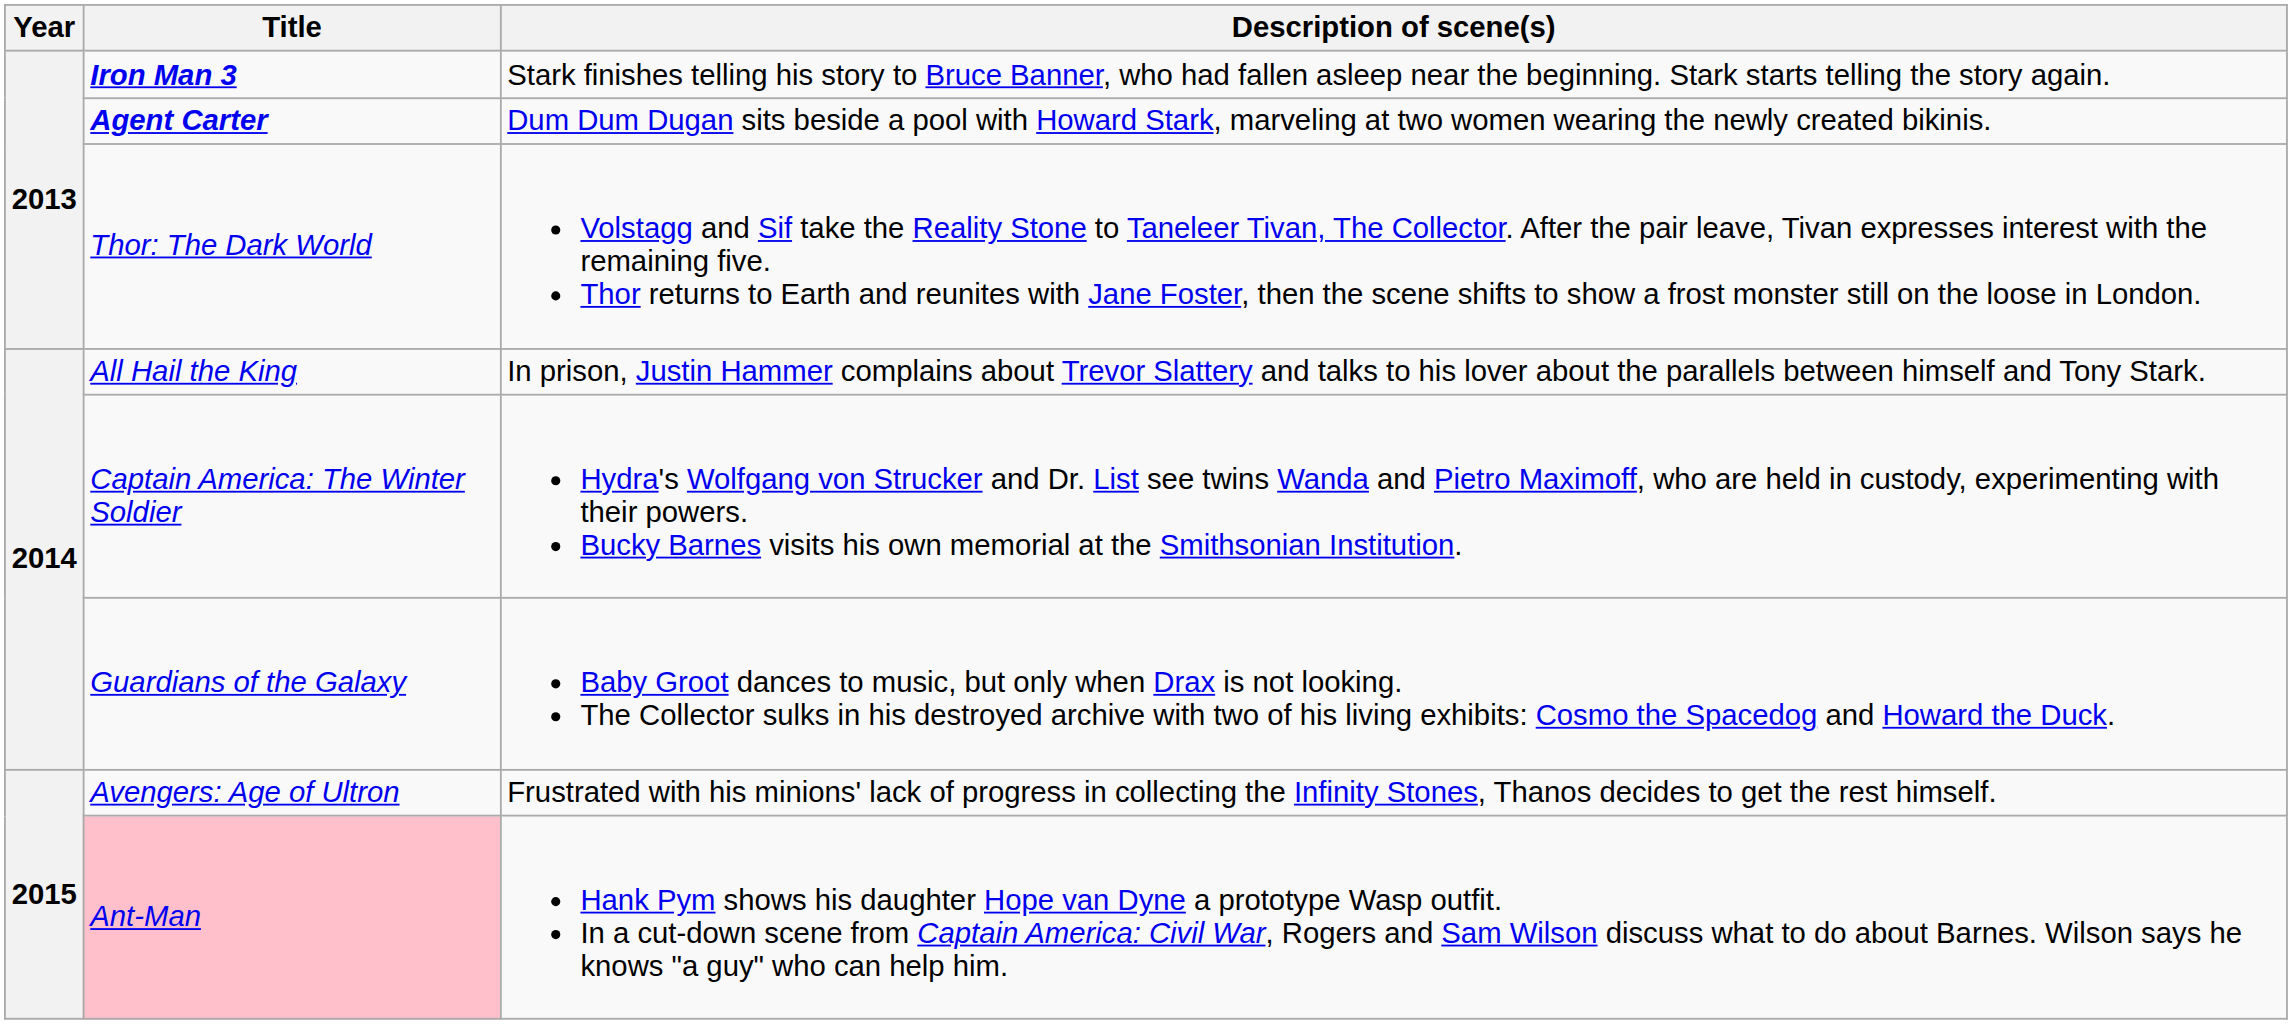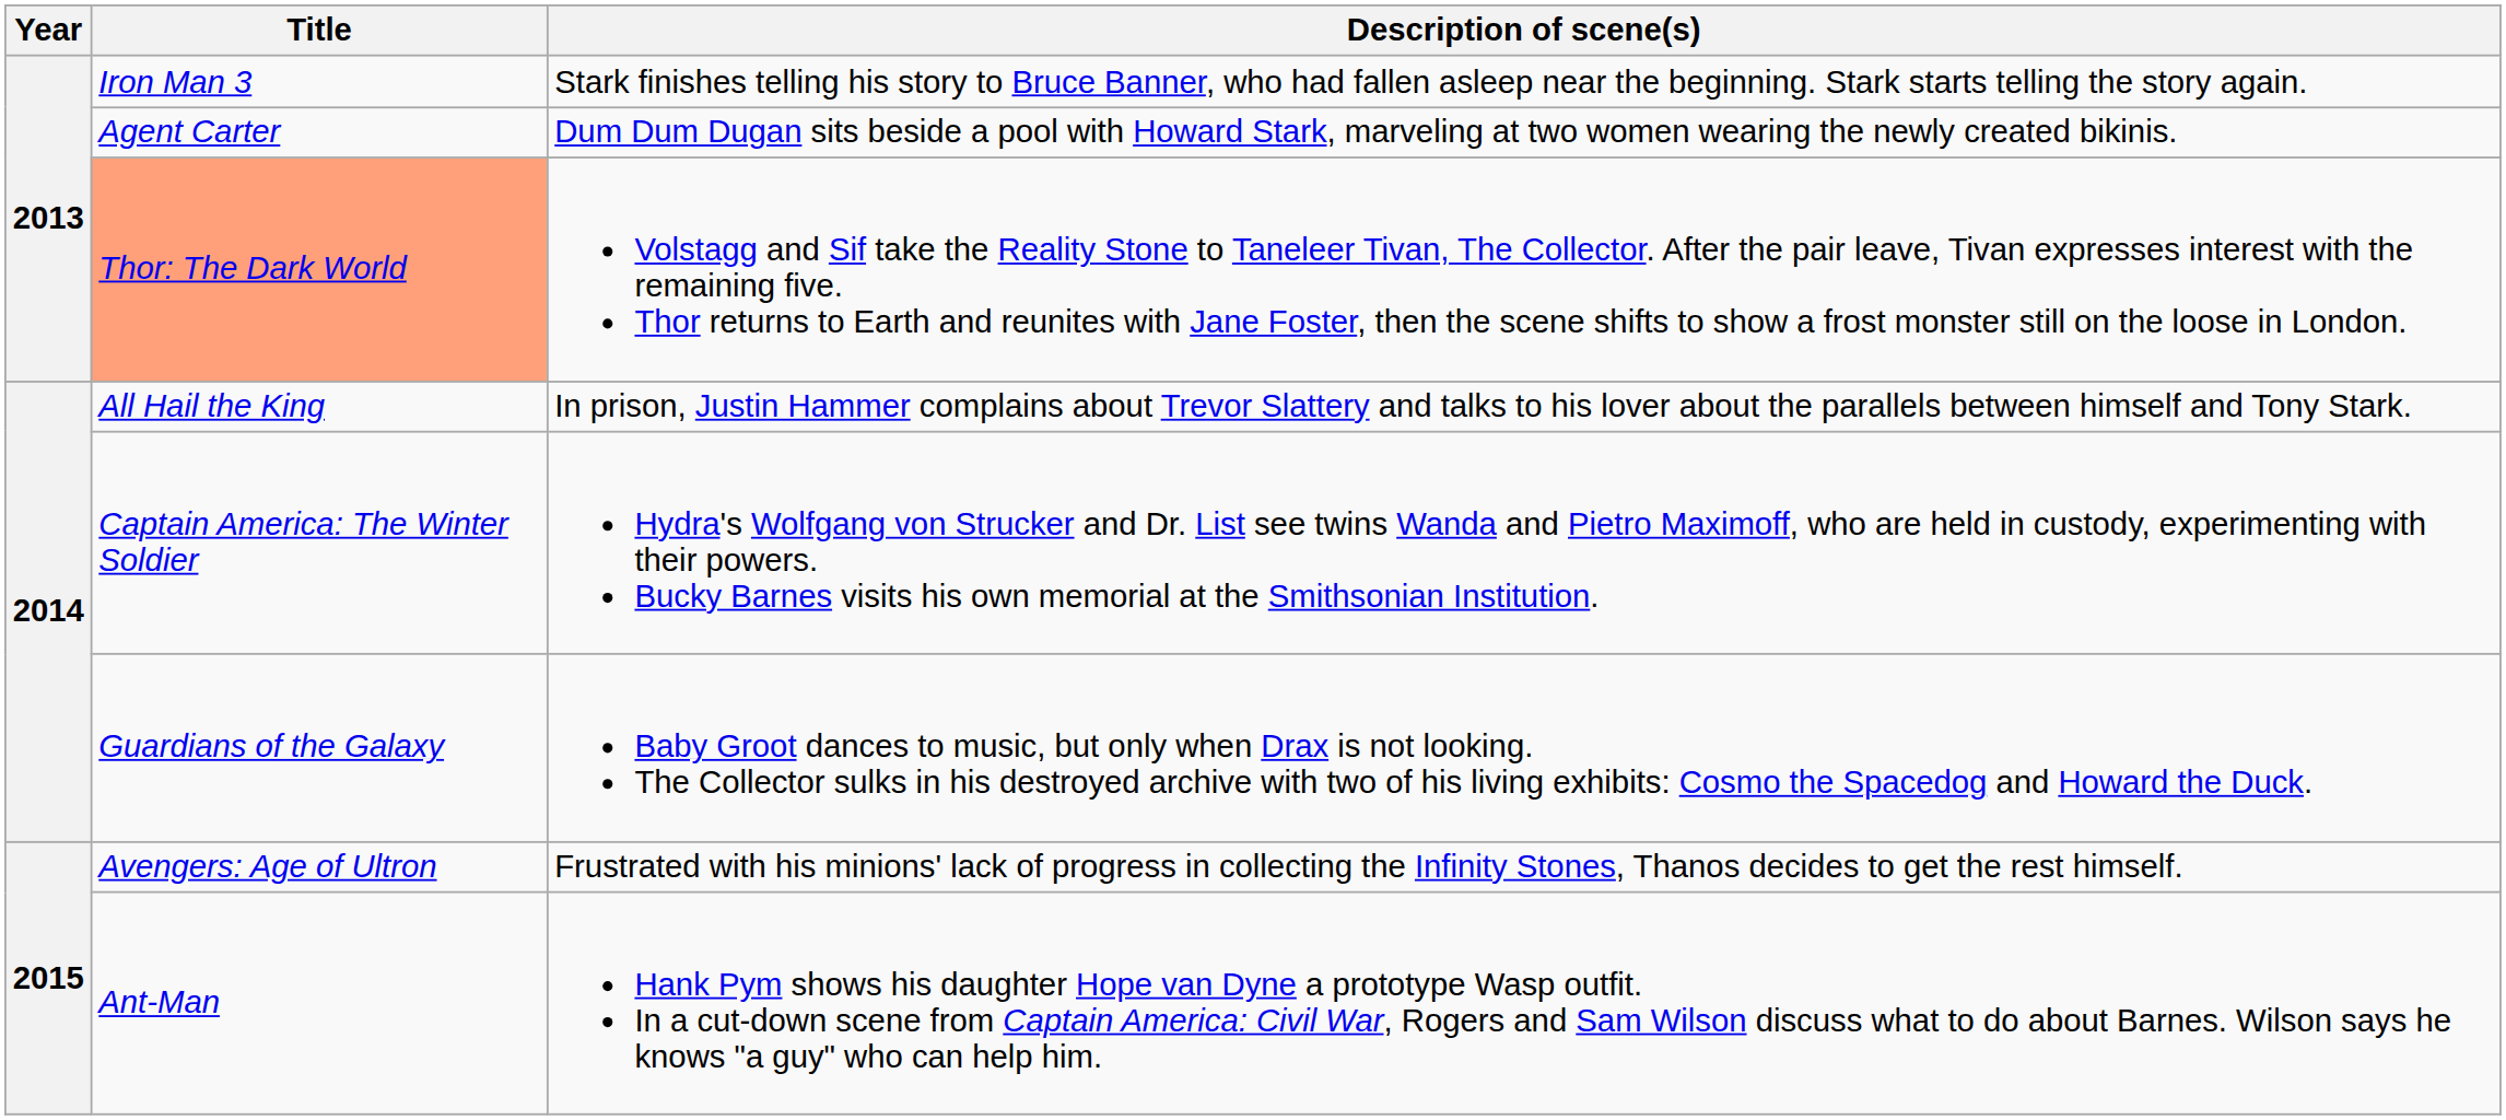Iron Man 3 | Title: bold -> normal
Agent Carter | Title: bold -> normal
Thor: The Dark World | Title: no background -> lightsalmon background
Ant-Man | Title: pink background -> no background
